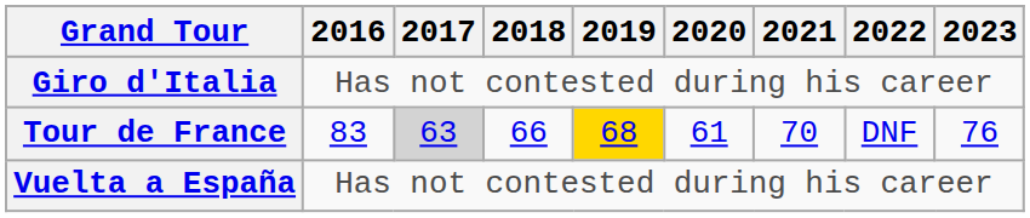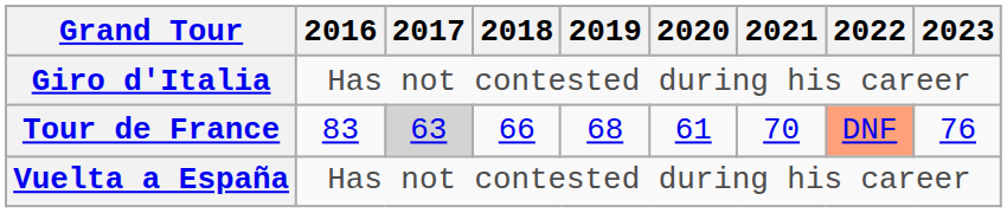Tour de France | 2019: gold background -> no background
Tour de France | 2022: no background -> lightsalmon background
